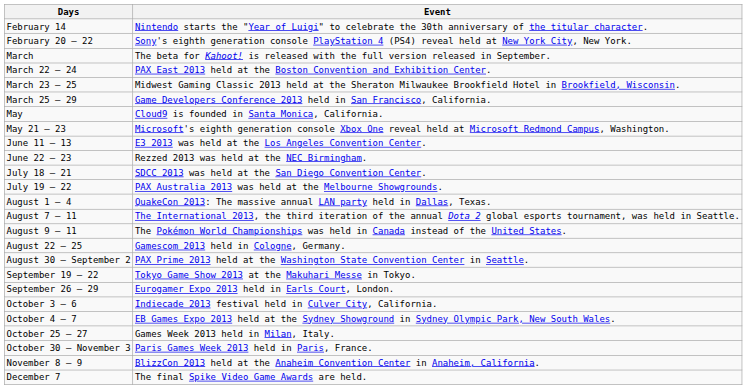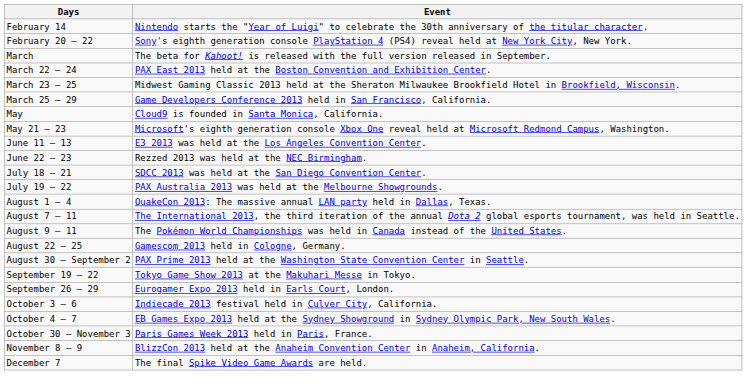- row: October 25 – 27 | Games Week 2013 held in Milan, Italy.
